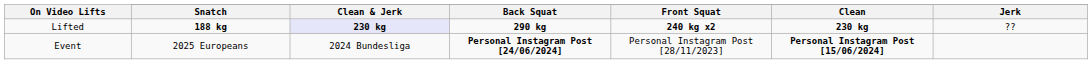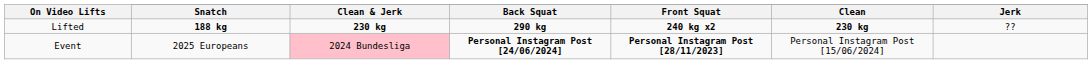Lifted | Clean & Jerk: lavender background -> no background
Event | Clean & Jerk: no background -> pink background
Event | Front Squat: normal -> bold
Event | Clean: bold -> normal
